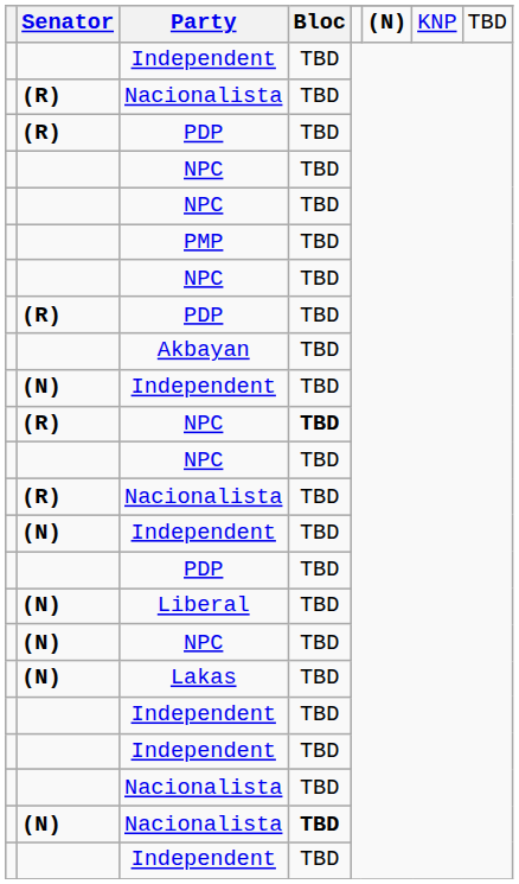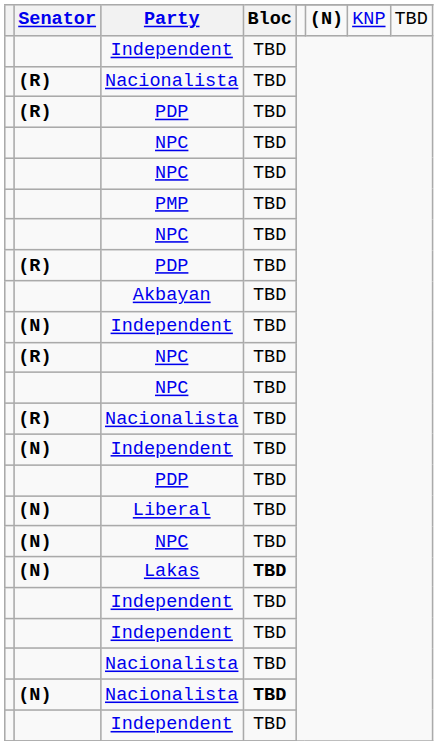(R) / NPC | Bloc: bold -> normal
Lakas | Bloc: normal -> bold
